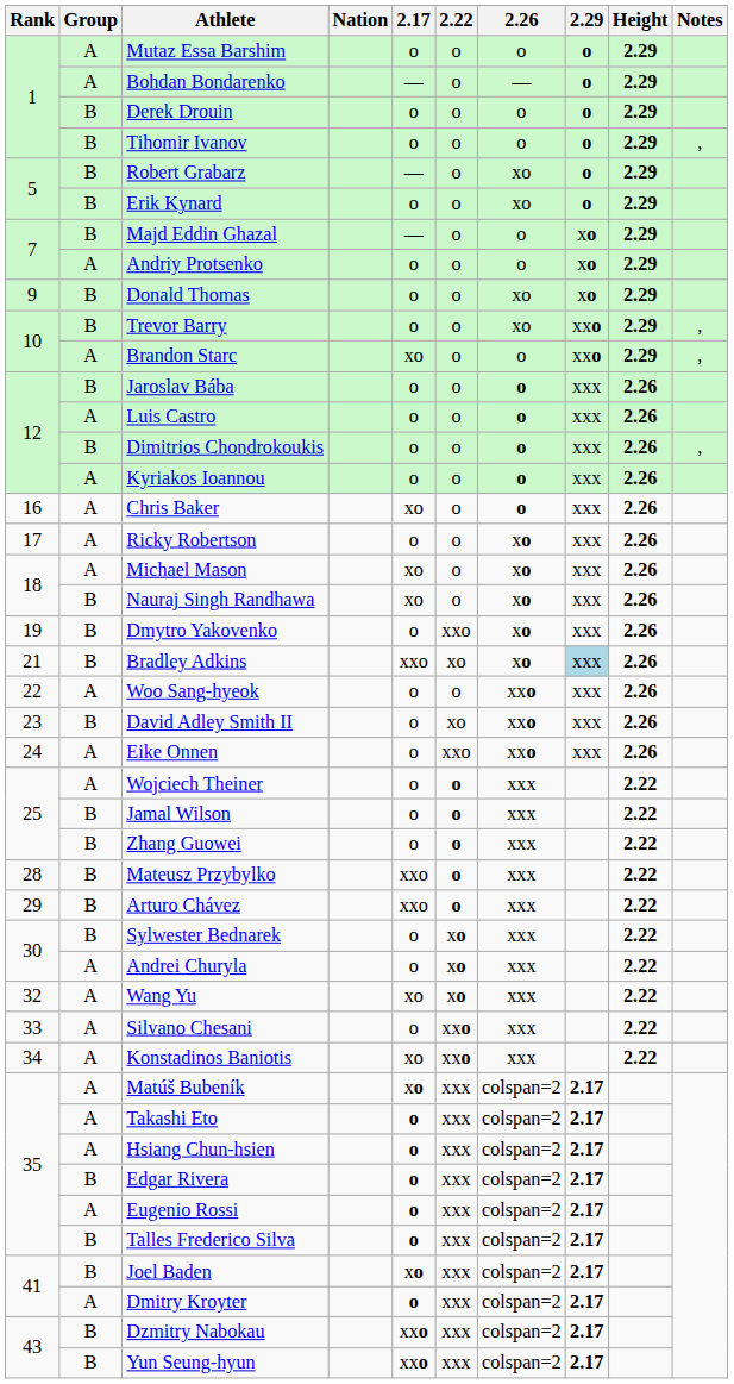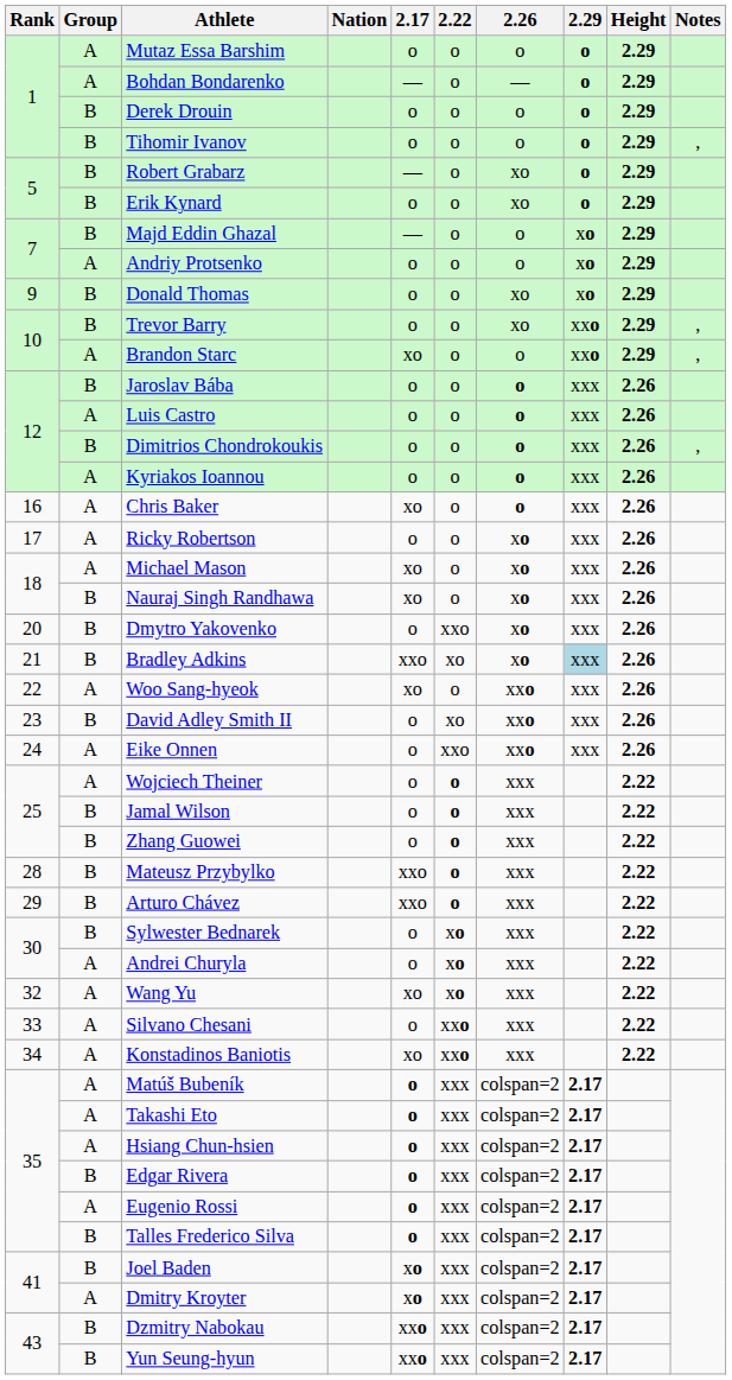Dmytro Yakovenko | Rank: 19 -> 20
Woo Sang-hyeok | 2.17: o -> xo
Matúš Bubeník | 2.17: xo -> o
Dmitry Kroyter | 2.17: o -> xo
